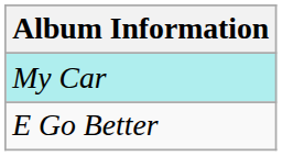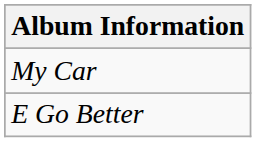row 2 | column 1: paleturquoise background -> no background
